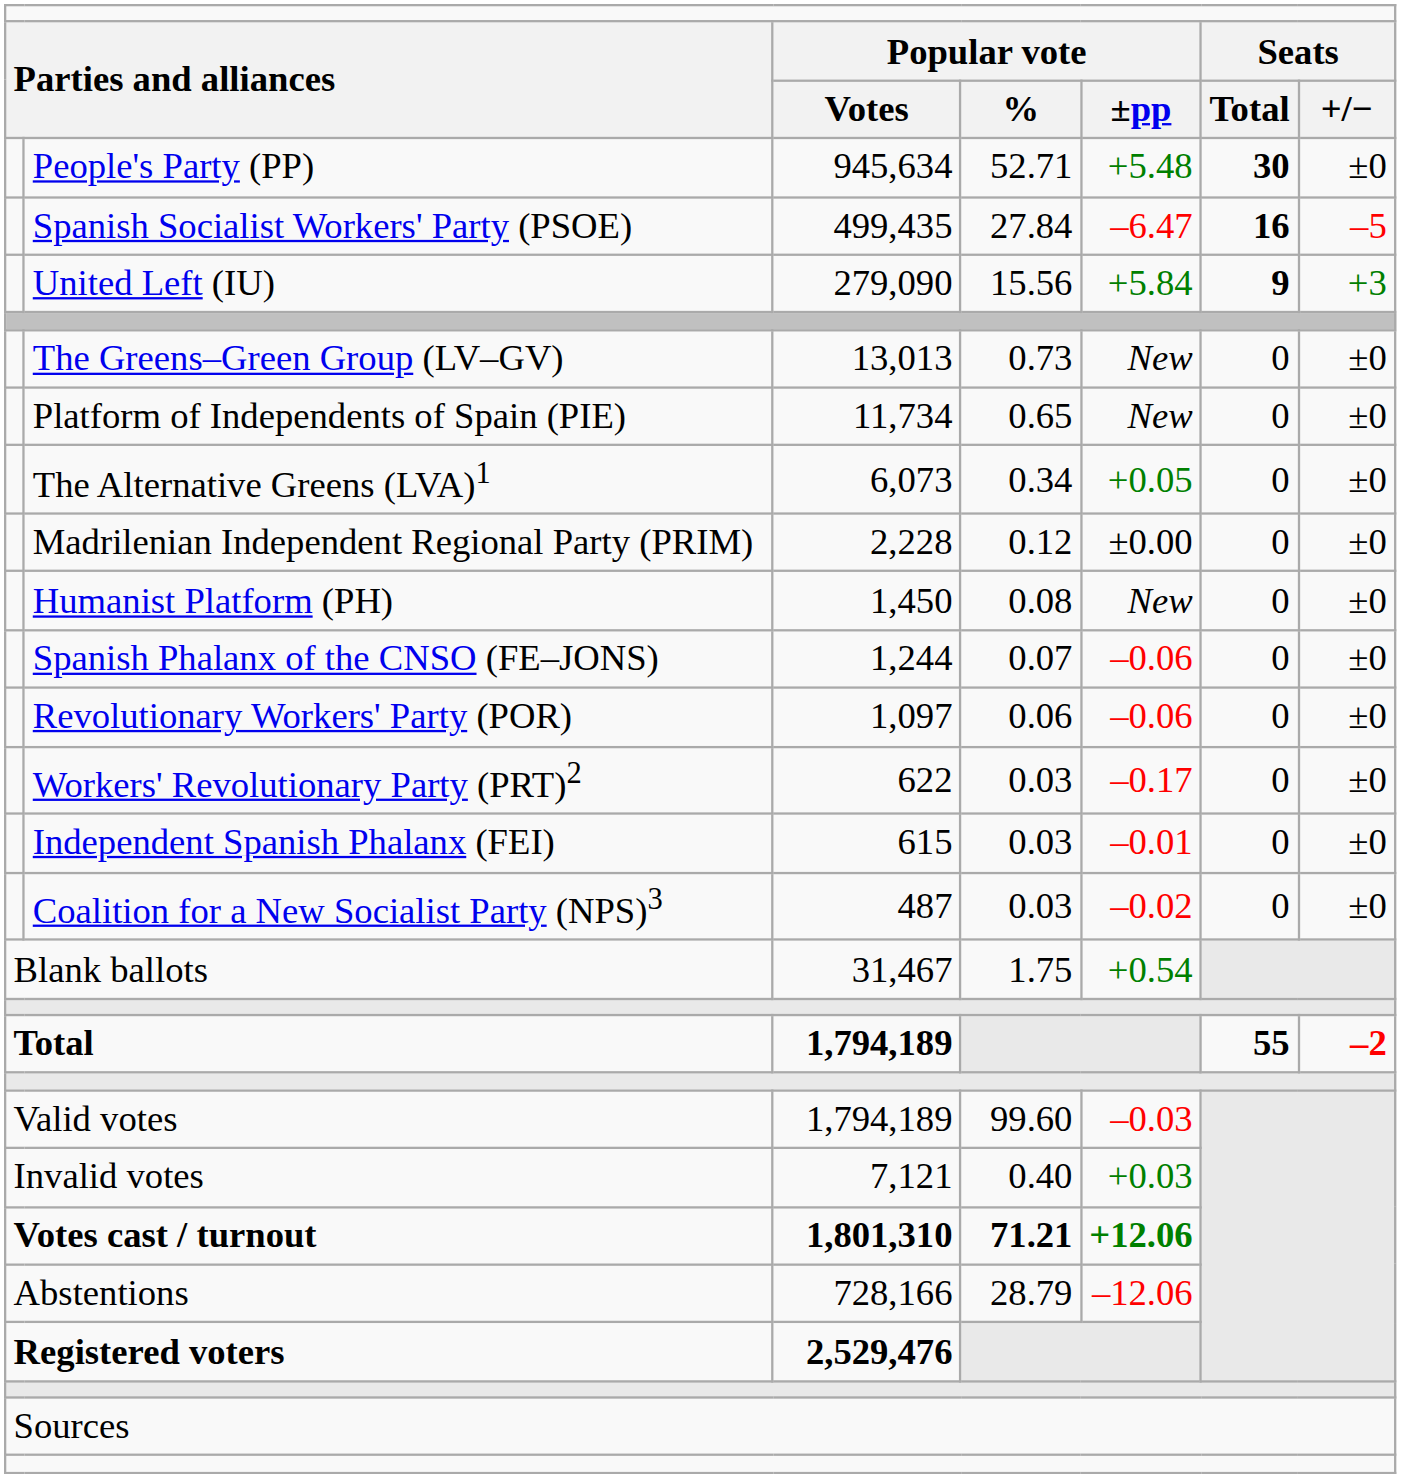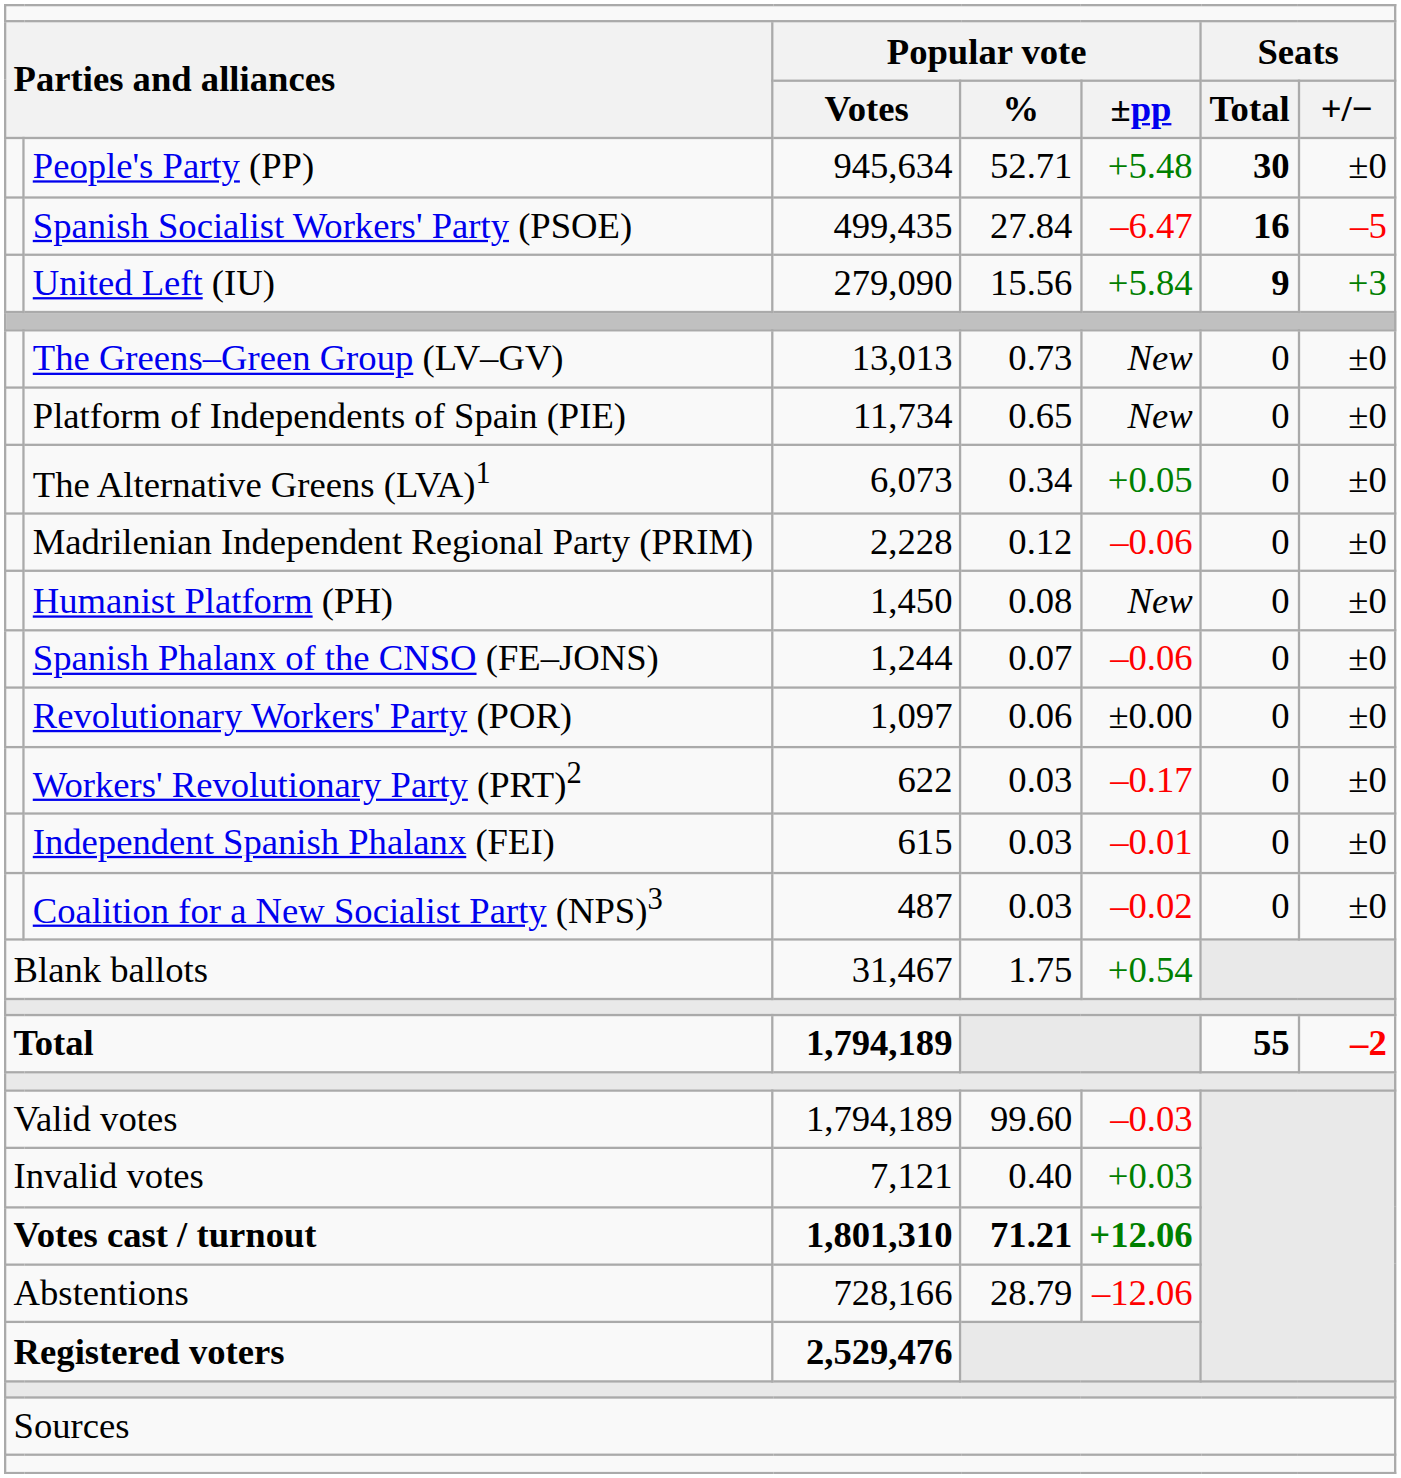Madrilenian Independent Regional Party (PRIM) | column 5: ±0.00 -> –0.06
Revolutionary Workers' Party (POR) | column 5: –0.06 -> ±0.00
